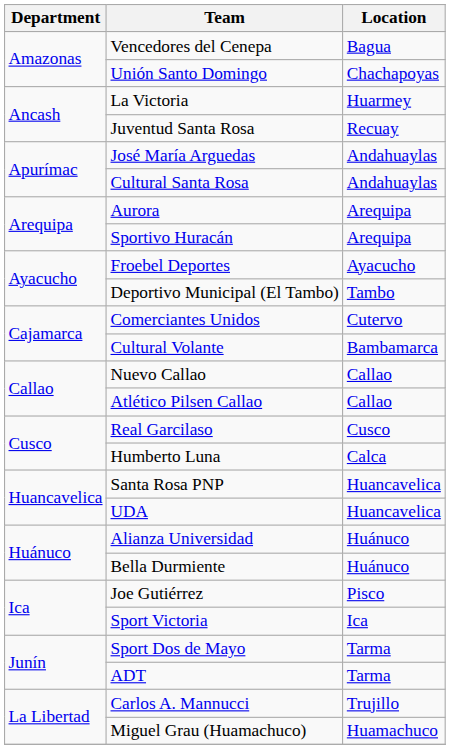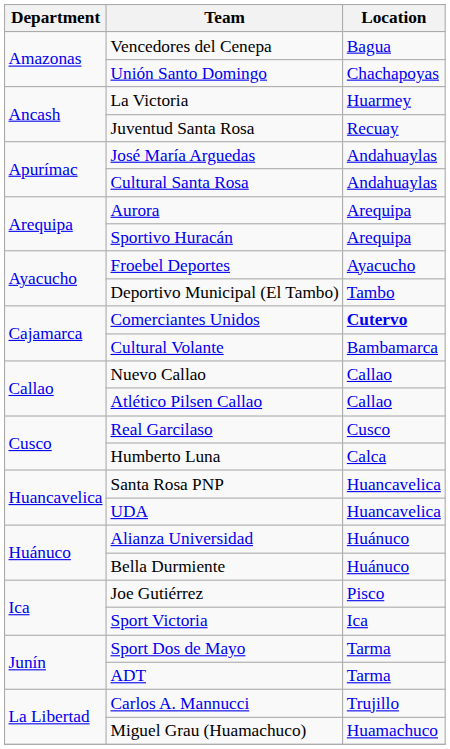Comerciantes Unidos | Location: normal -> bold
